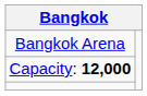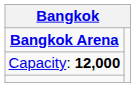Bangkok Arena | column 1: normal -> bold
